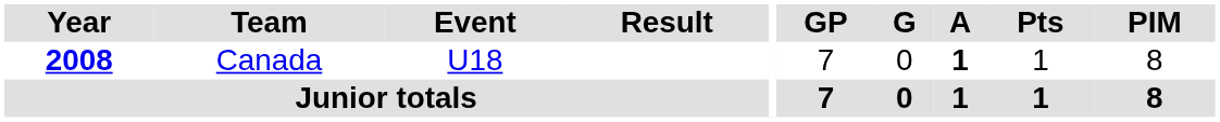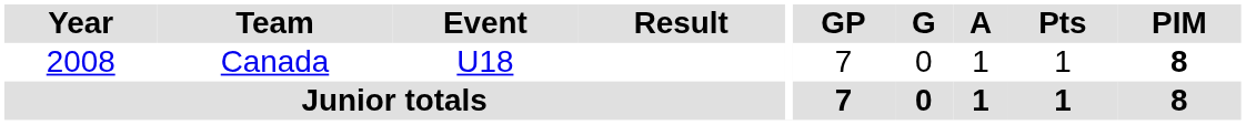Canada | Year: bold -> normal
Canada | A: bold -> normal
Canada | PIM: normal -> bold
